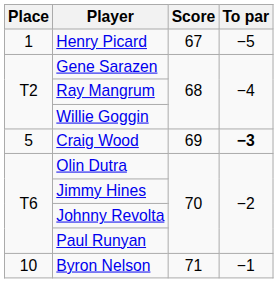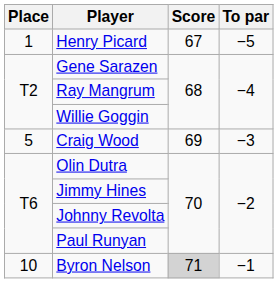Craig Wood | To par: bold -> normal
Byron Nelson | Score: no background -> lightgrey background
